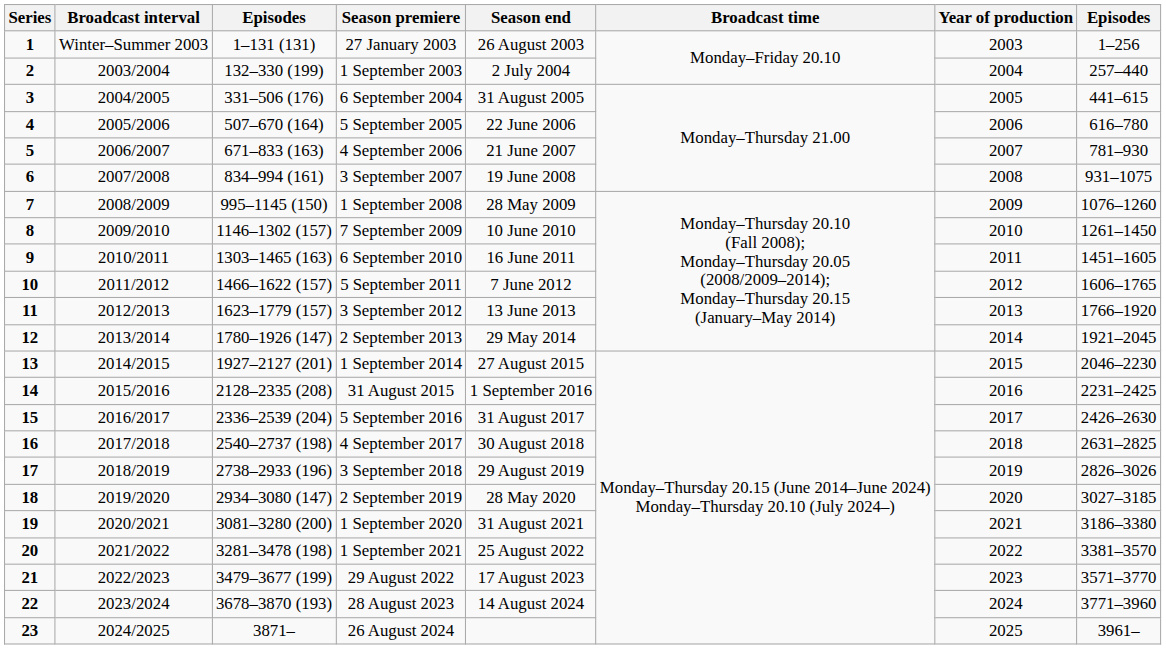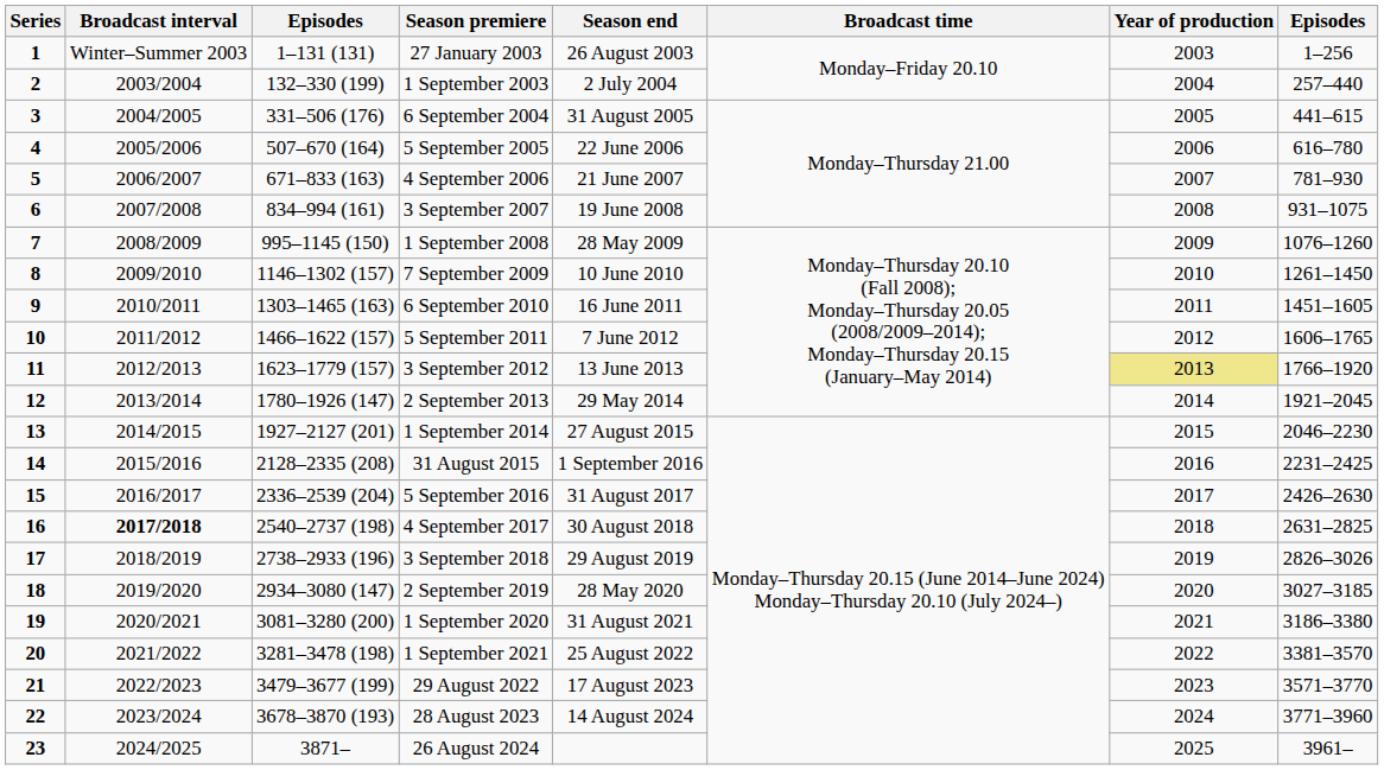3 September 2012 | Year of production: no background -> khaki background
4 September 2017 | Broadcast interval: normal -> bold
